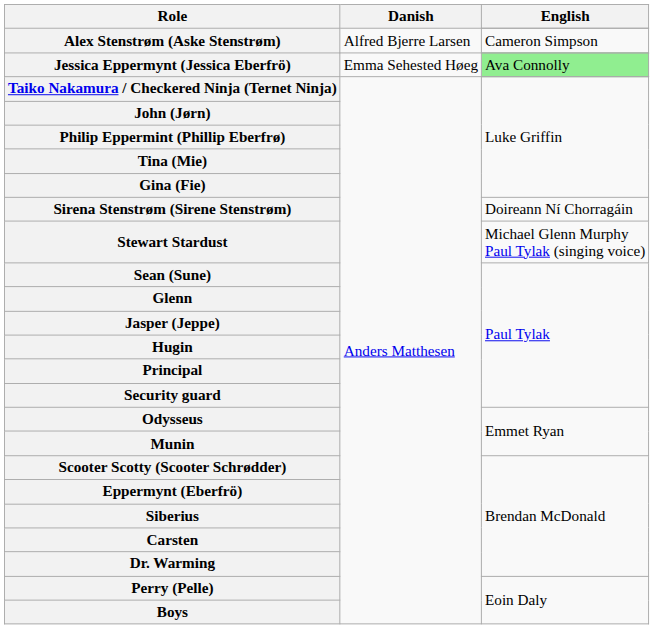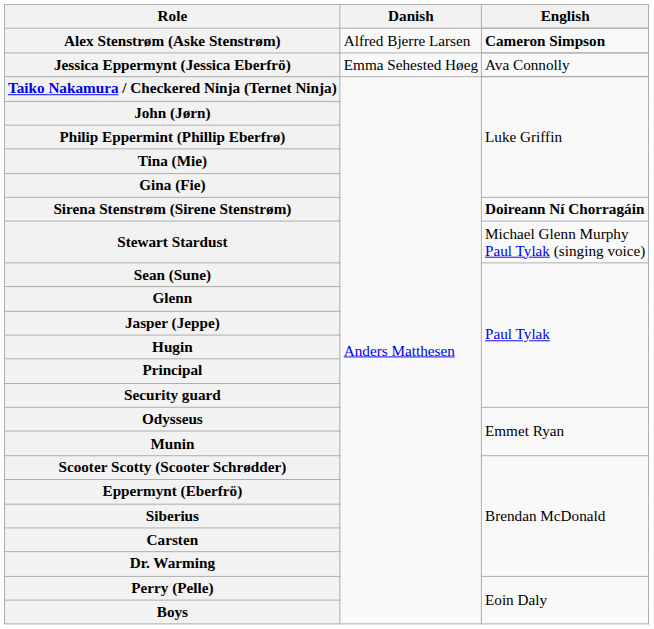Cameron Simpson | English: normal -> bold
Ava Connolly | English: lightgreen background -> no background
Doireann Ní Chorragáin | English: normal -> bold
